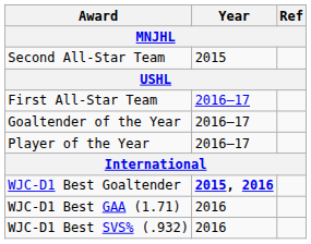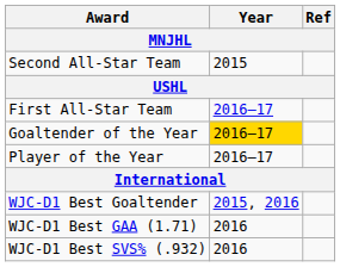Goaltender of the Year | Year: no background -> gold background
WJC-D1 Best Goaltender | Year: bold -> normal
